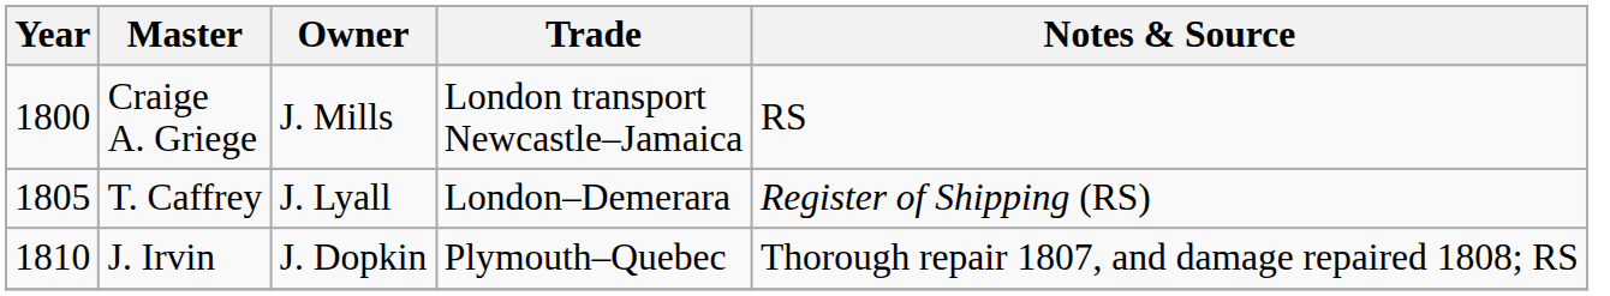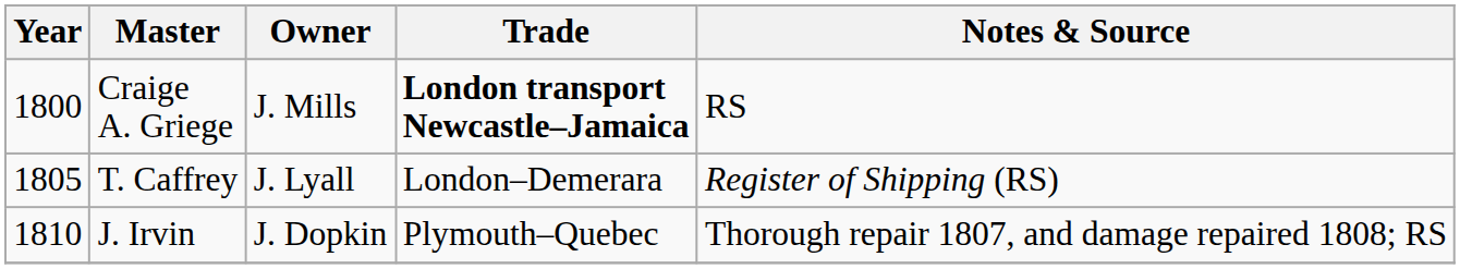Craige A. Griege | Trade: normal -> bold
